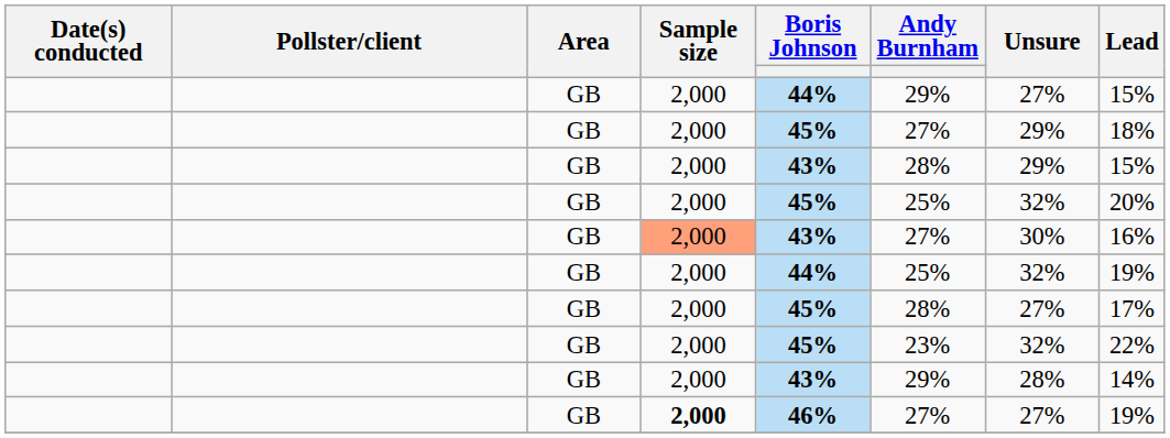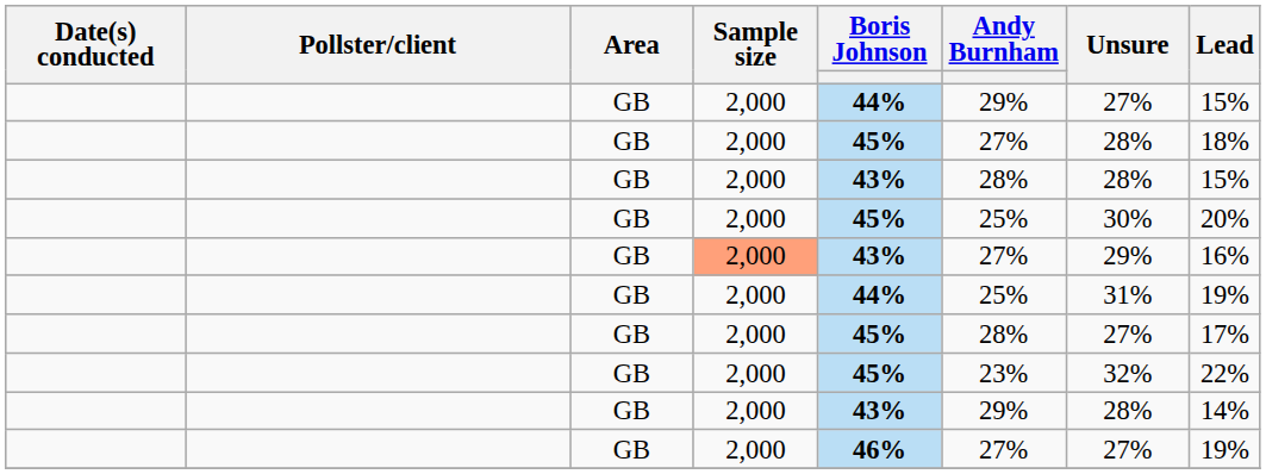row 4 | Unsure: 29% -> 28%
row 5 | Unsure: 29% -> 28%
row 6 | Unsure: 32% -> 30%
row 7 | Unsure: 30% -> 29%
row 8 | Unsure: 32% -> 31%
row 12 | Sample size: bold -> normal
